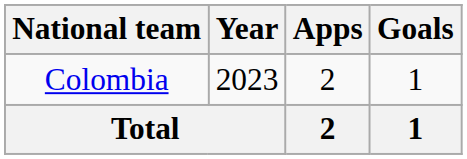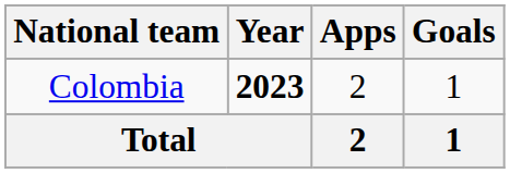Colombia | Year: normal -> bold
